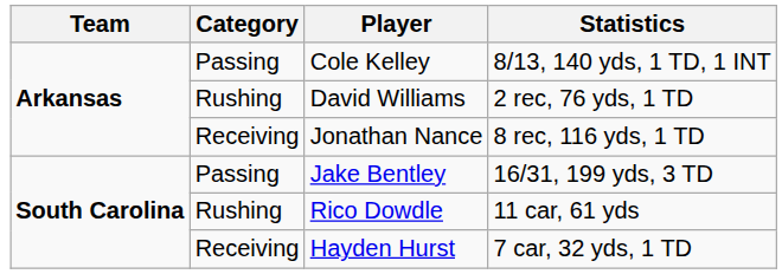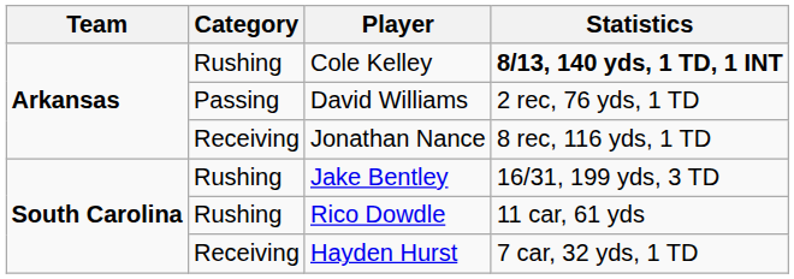Cole Kelley | Category: Passing -> Rushing
Cole Kelley | Statistics: normal -> bold
David Williams | Category: Rushing -> Passing
Jake Bentley | Category: Passing -> Rushing
